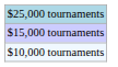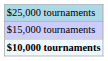row 3 | column 1: normal -> bold
